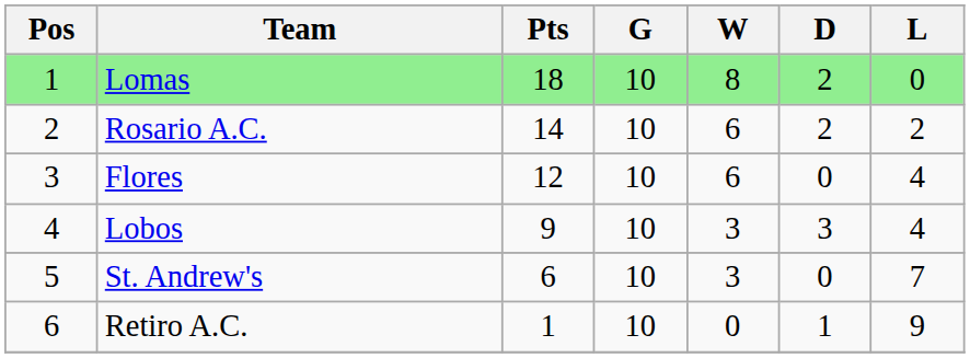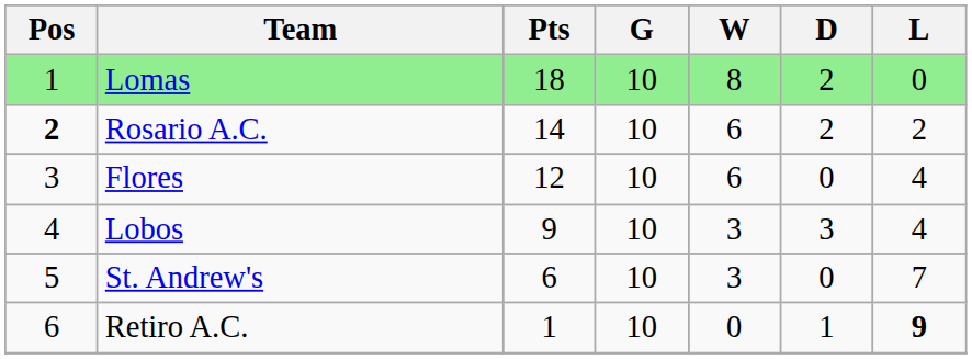Rosario A.C. | Pos: normal -> bold
Retiro A.C. | L: normal -> bold
